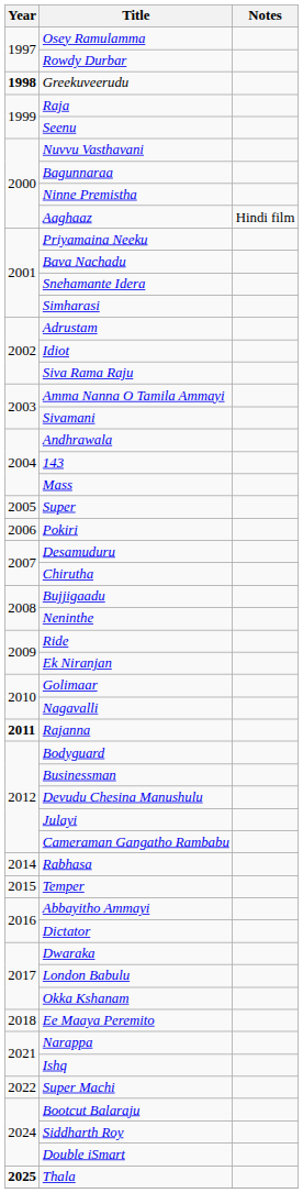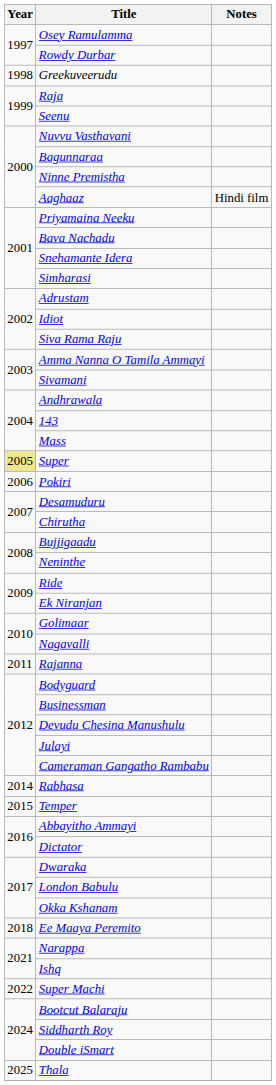Greekuveerudu | Year: bold -> normal
Super | Year: no background -> khaki background
Rajanna | Year: bold -> normal
Thala | Year: bold -> normal
